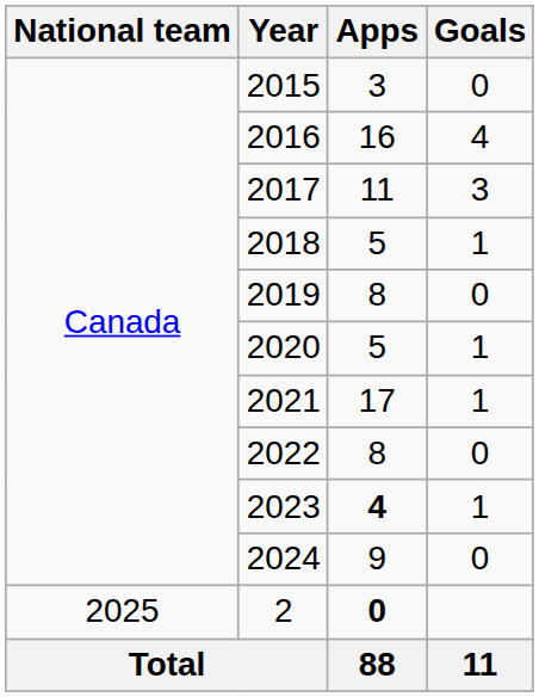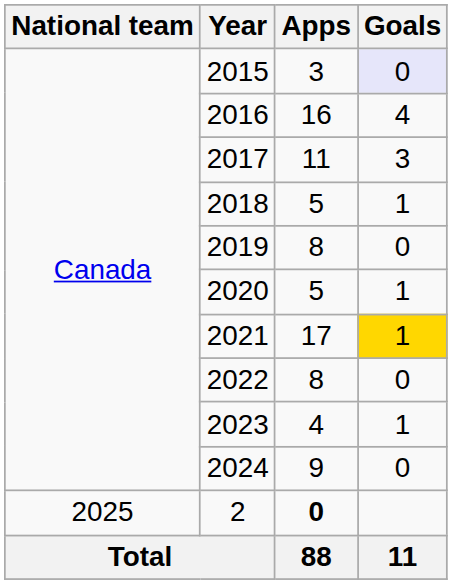2015 | Goals: no background -> lavender background
2021 | Goals: no background -> gold background
2023 | Apps: bold -> normal
